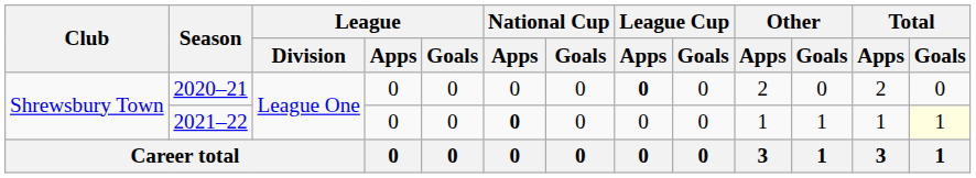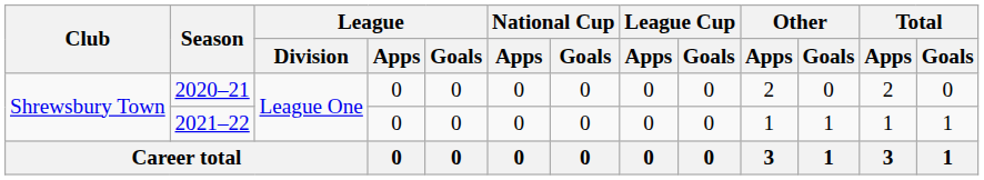2020–21 | League Cup / Apps: bold -> normal
2021–22 | National Cup / Apps: bold -> normal
2021–22 | Total / Goals: lightyellow background -> no background
